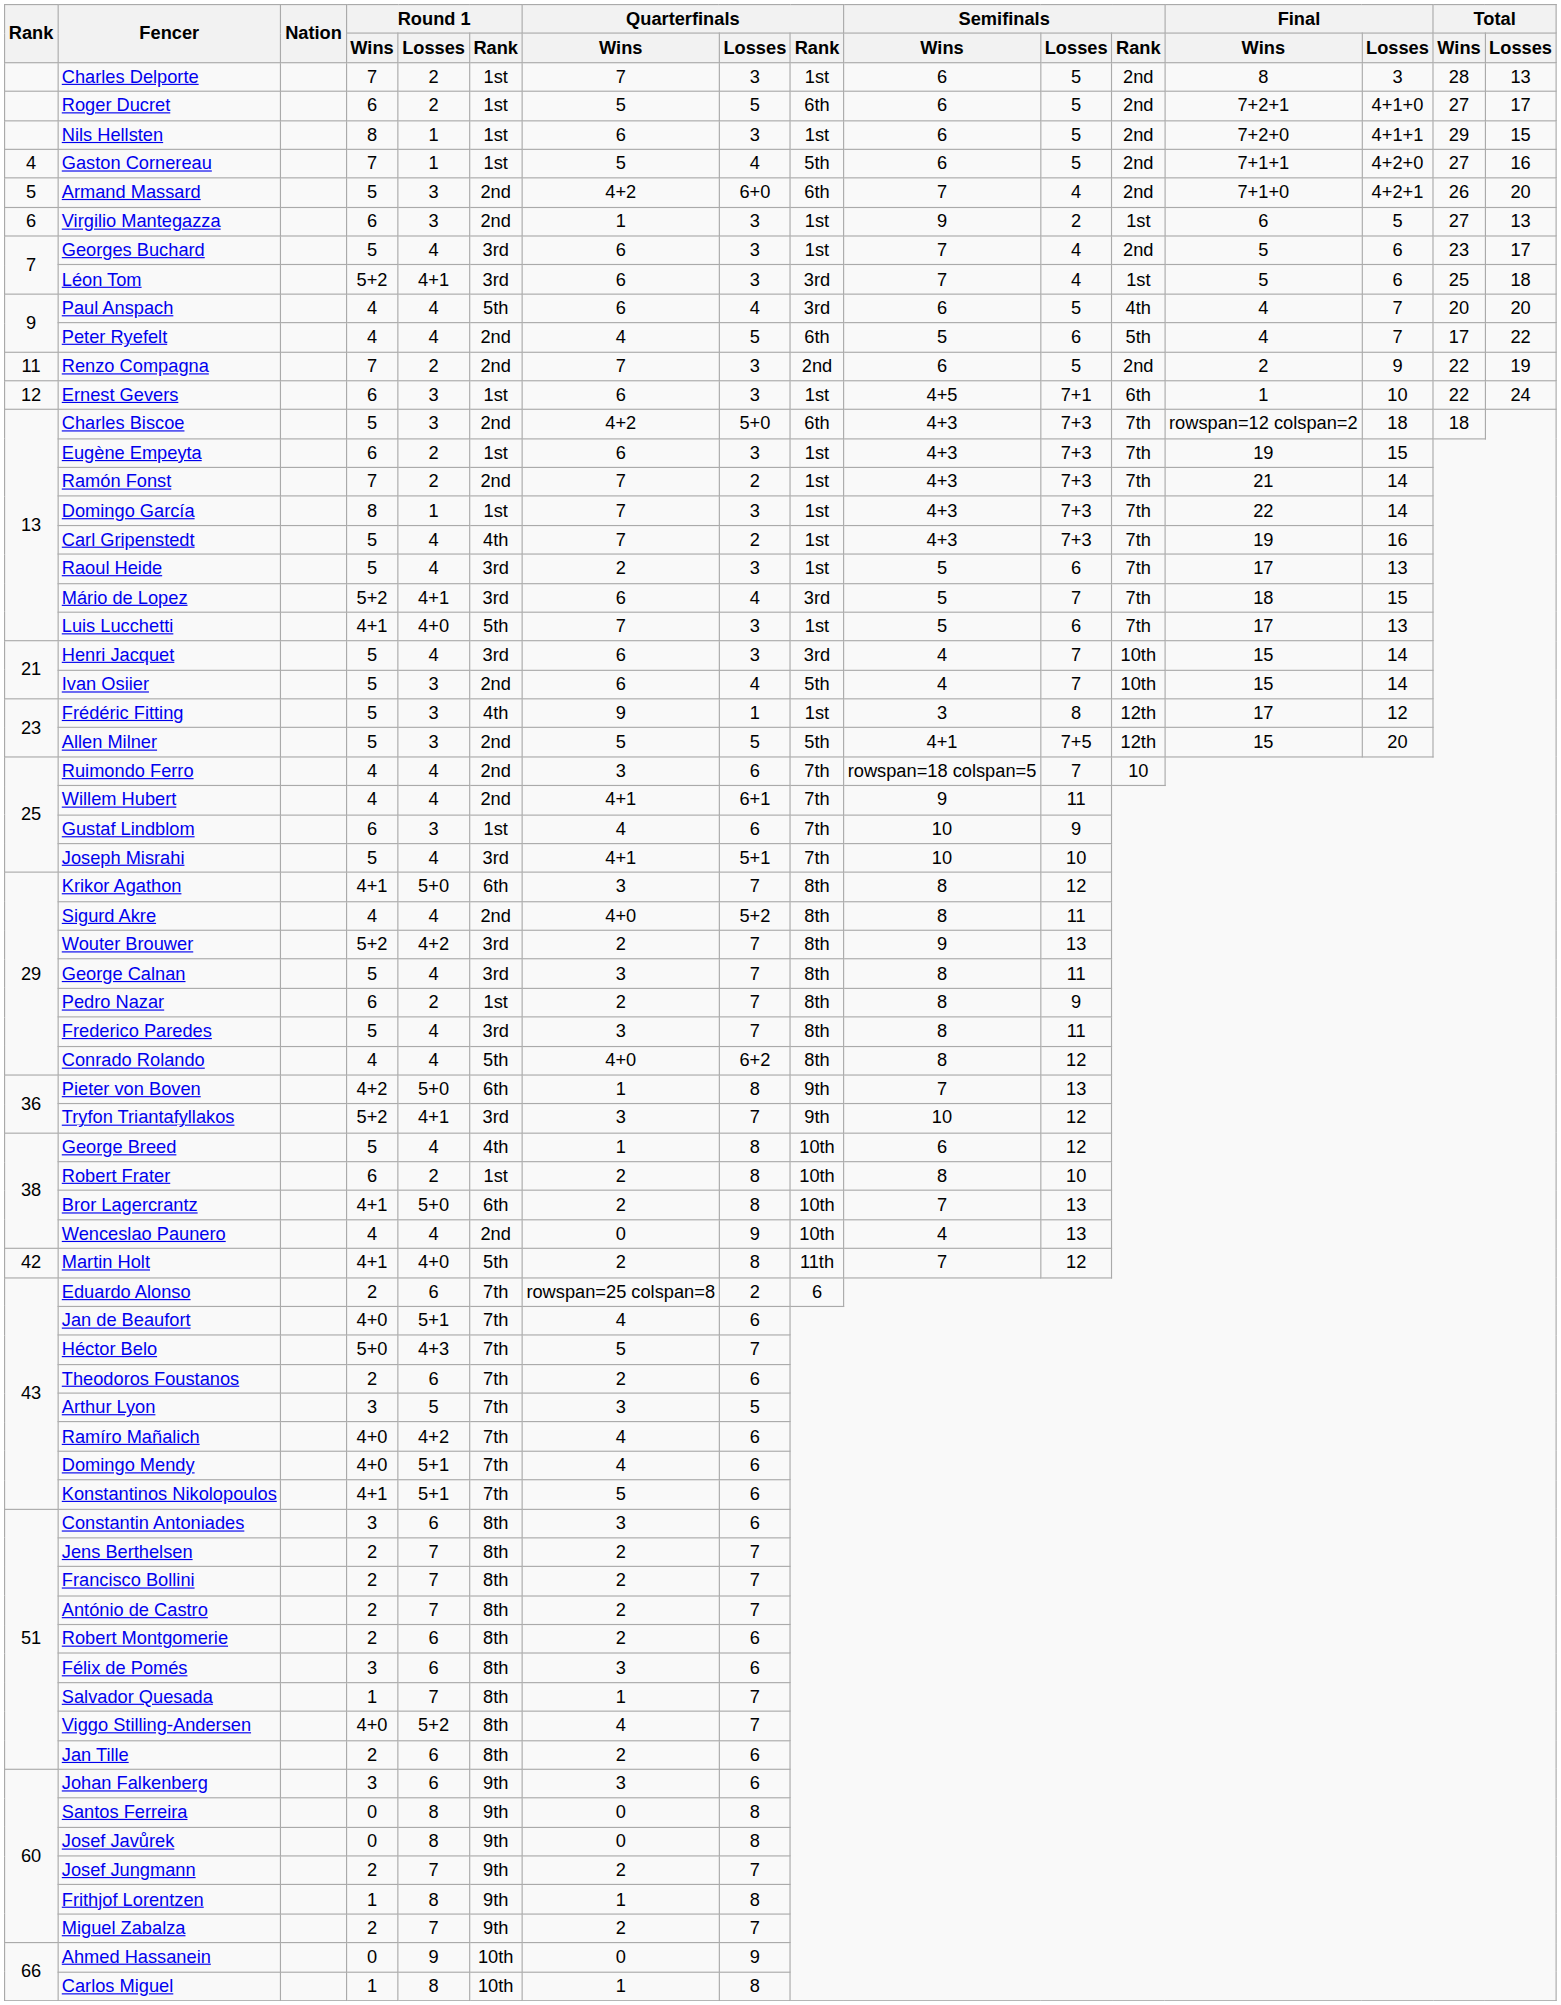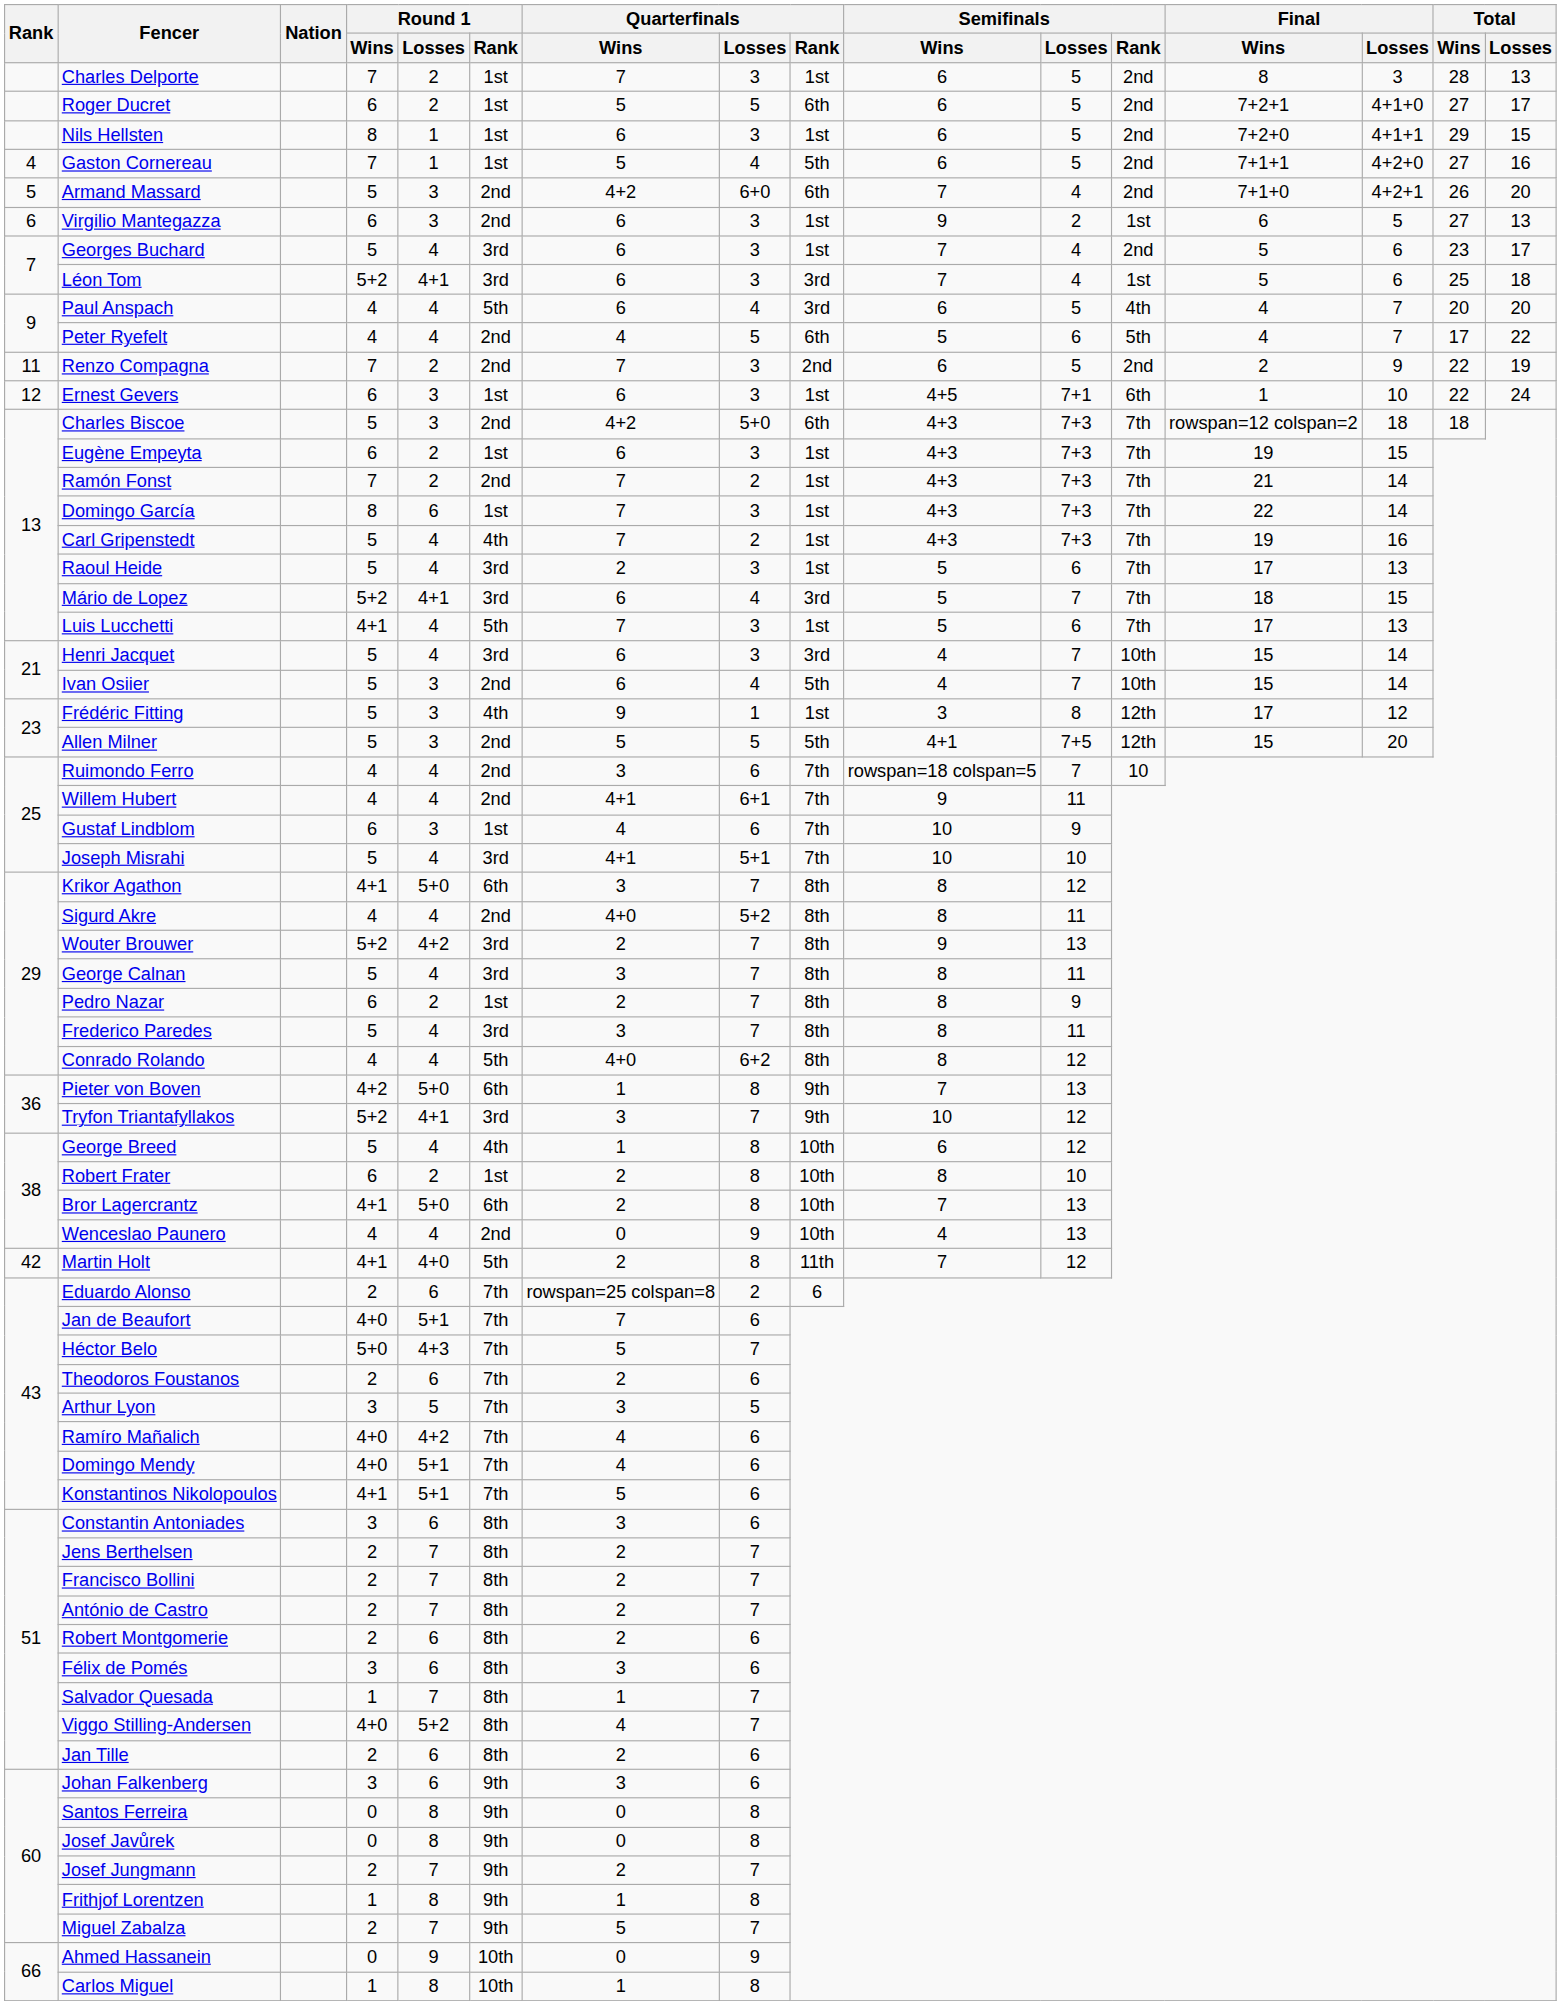Virgilio Mantegazza | Quarterfinals / Wins: 1 -> 6
Domingo García | Round 1 / Losses: 1 -> 6
Luis Lucchetti | Round 1 / Losses: 4+0 -> 4
Jan de Beaufort | Quarterfinals / Wins: 4 -> 7
Miguel Zabalza | Quarterfinals / Wins: 2 -> 5
